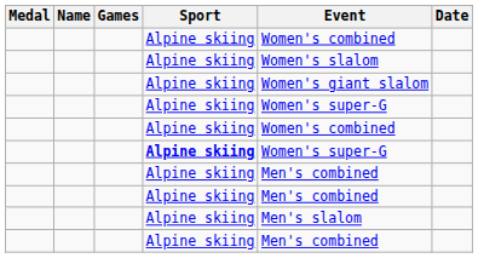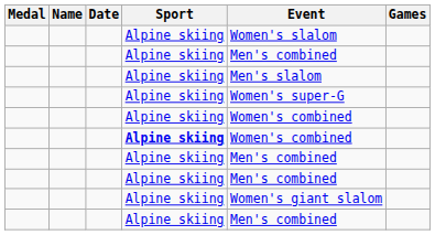columns swapped: Games <-> Date
row 2 | Event: Women's combined -> Women's slalom
row 3 | Event: Women's slalom -> Men's combined
row 4 | Event: Women's giant slalom -> Men's slalom
row 7 | Event: Women's super-G -> Women's combined
row 10 | Event: Men's slalom -> Women's giant slalom
